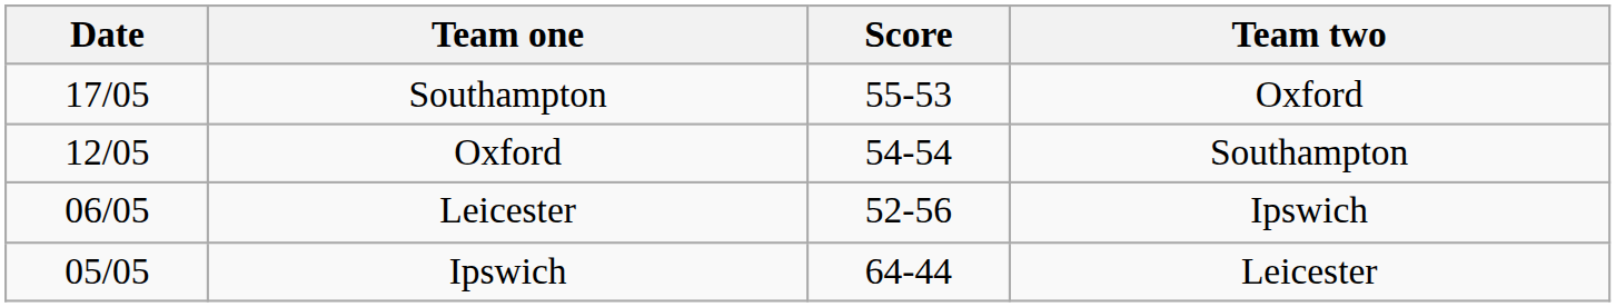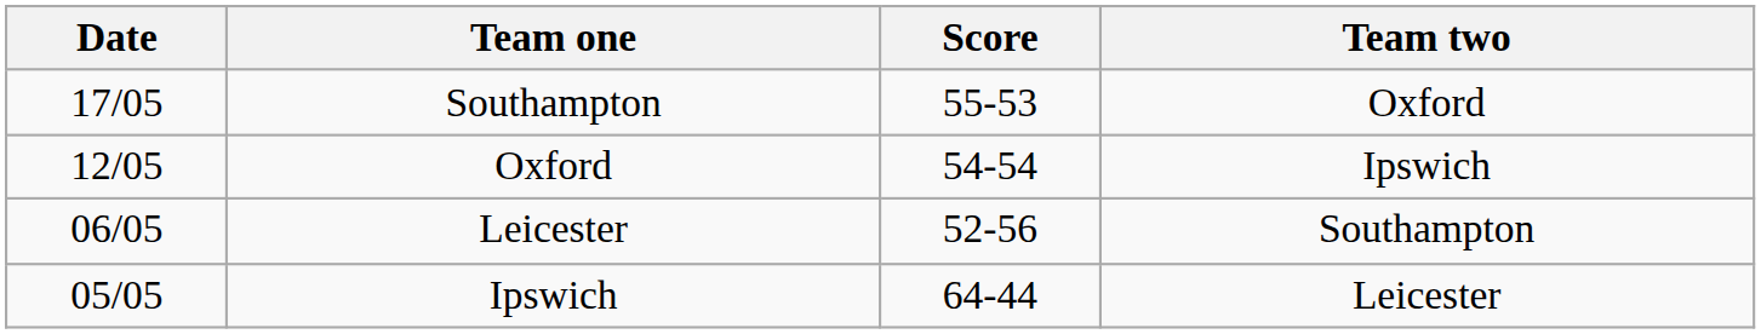row 3 | Team two: Southampton -> Ipswich
row 4 | Team two: Ipswich -> Southampton
